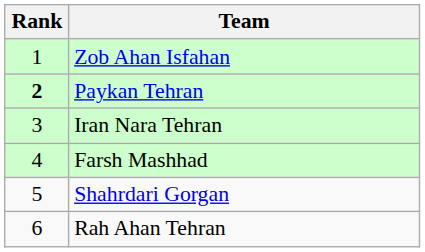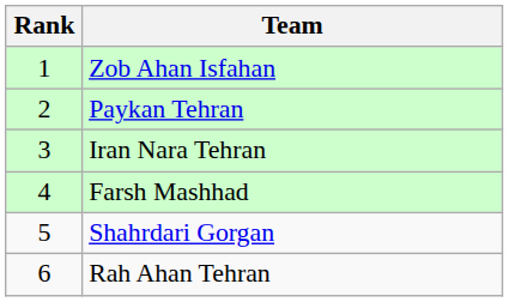Paykan Tehran | Rank: bold -> normal
